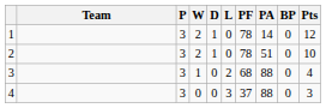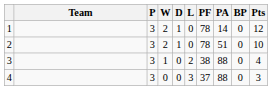row 4 | PF: 68 -> 38
